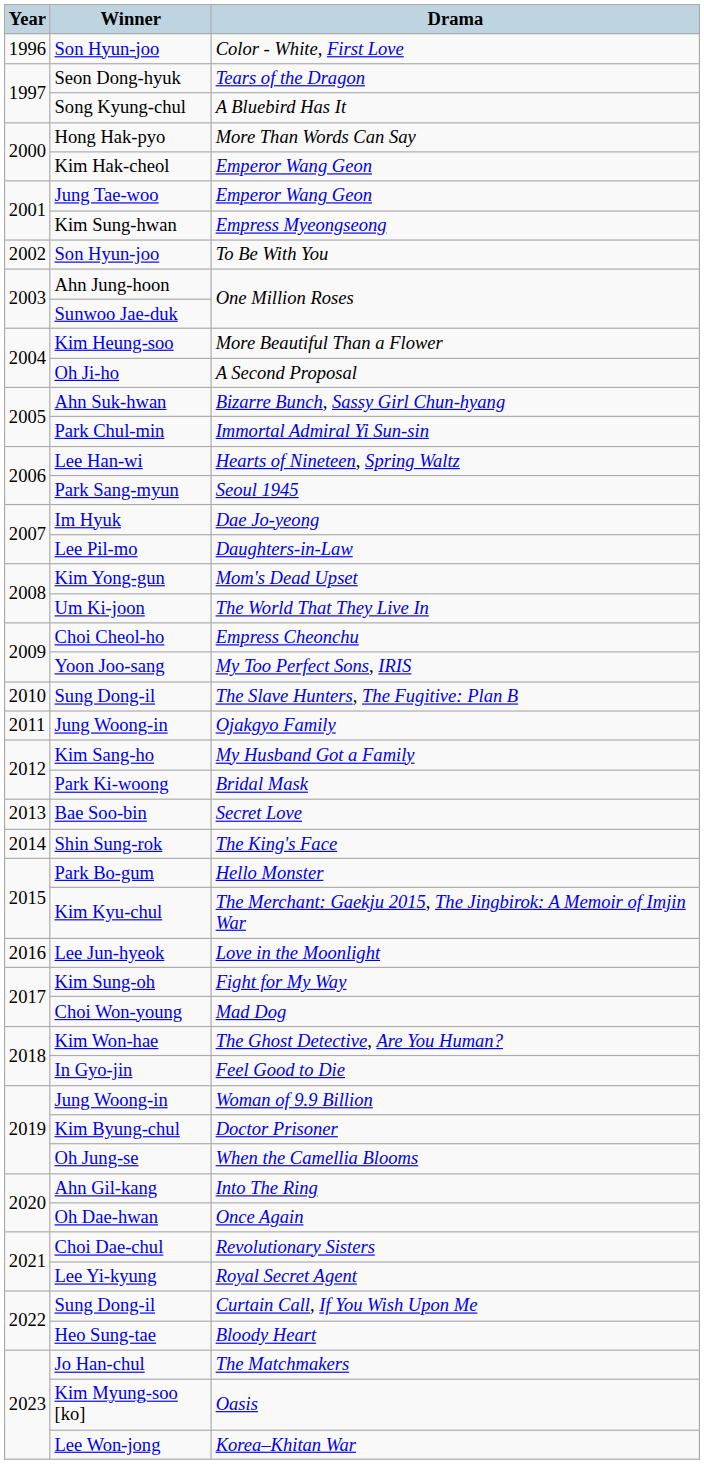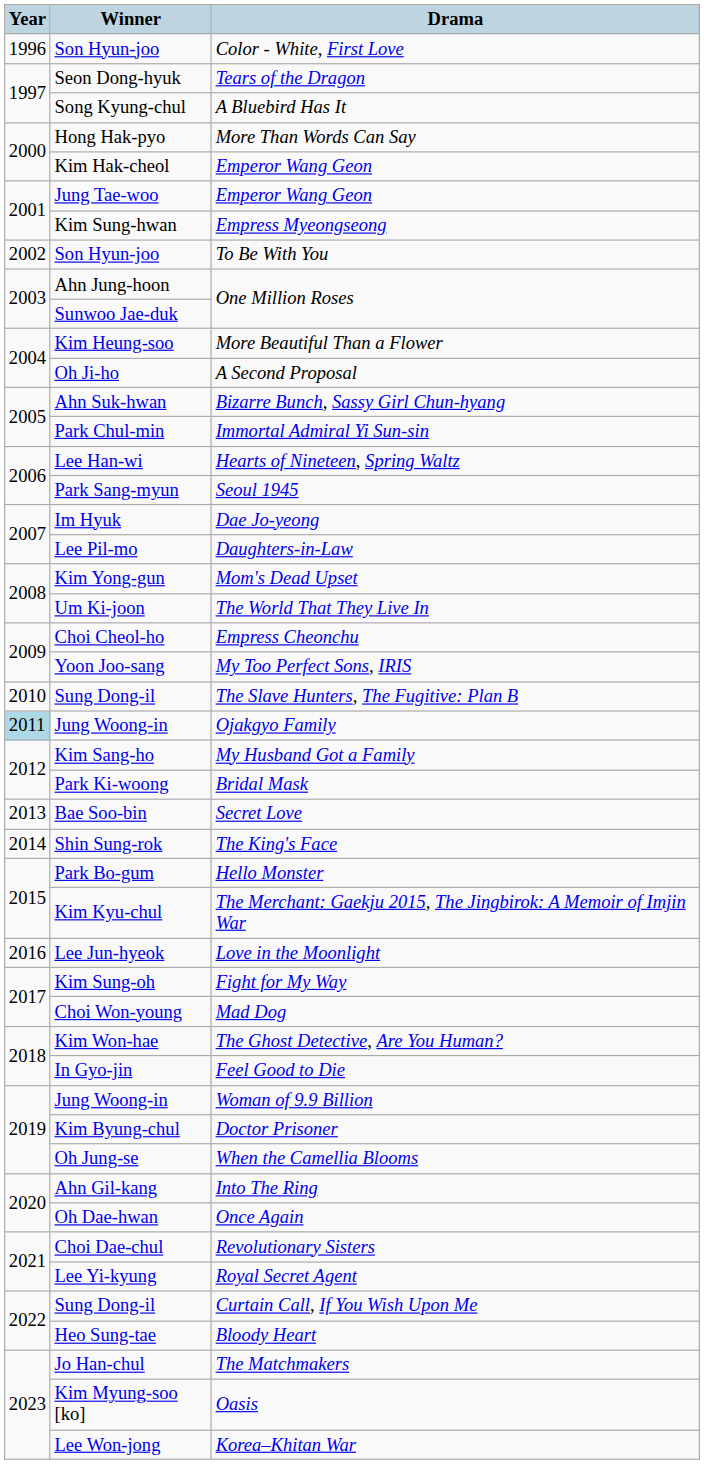Ojakgyo Family | Year: no background -> lightblue background
